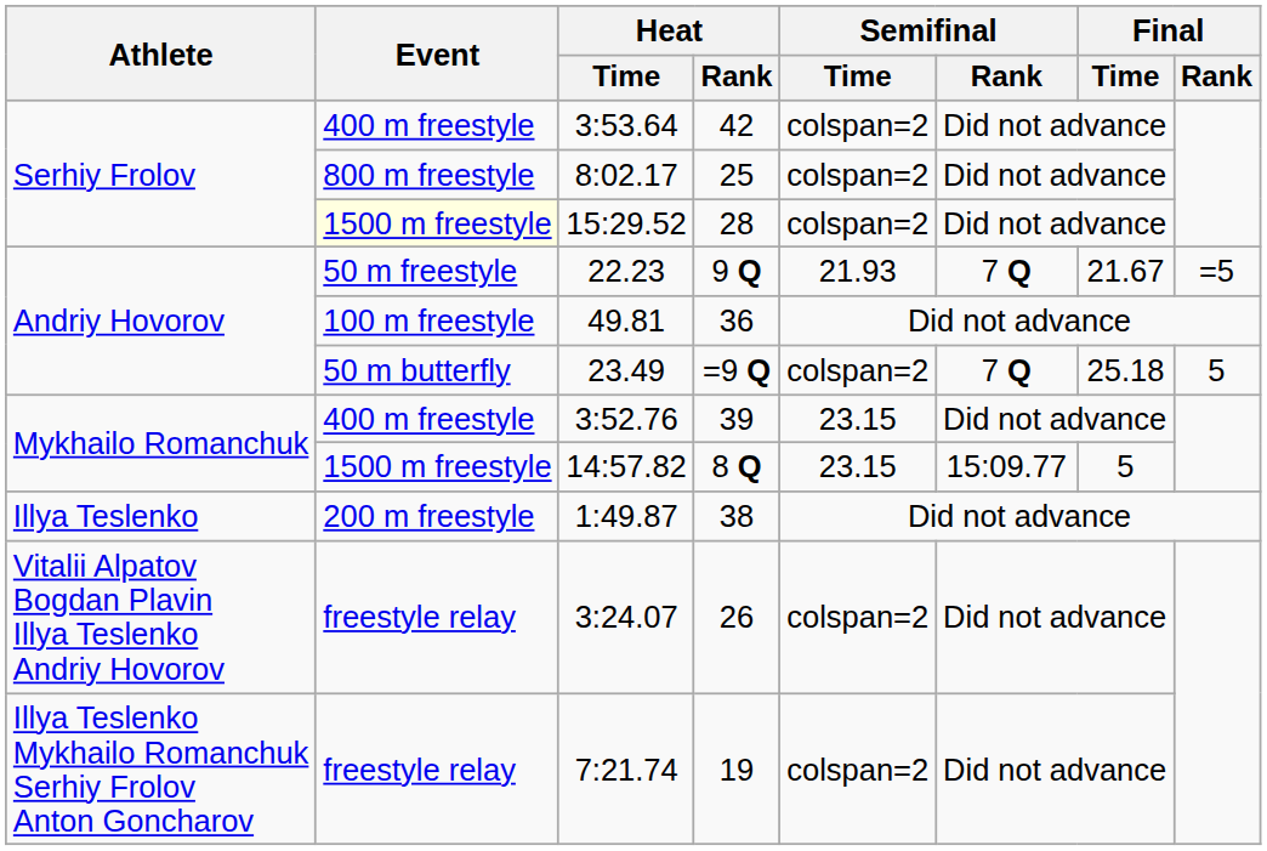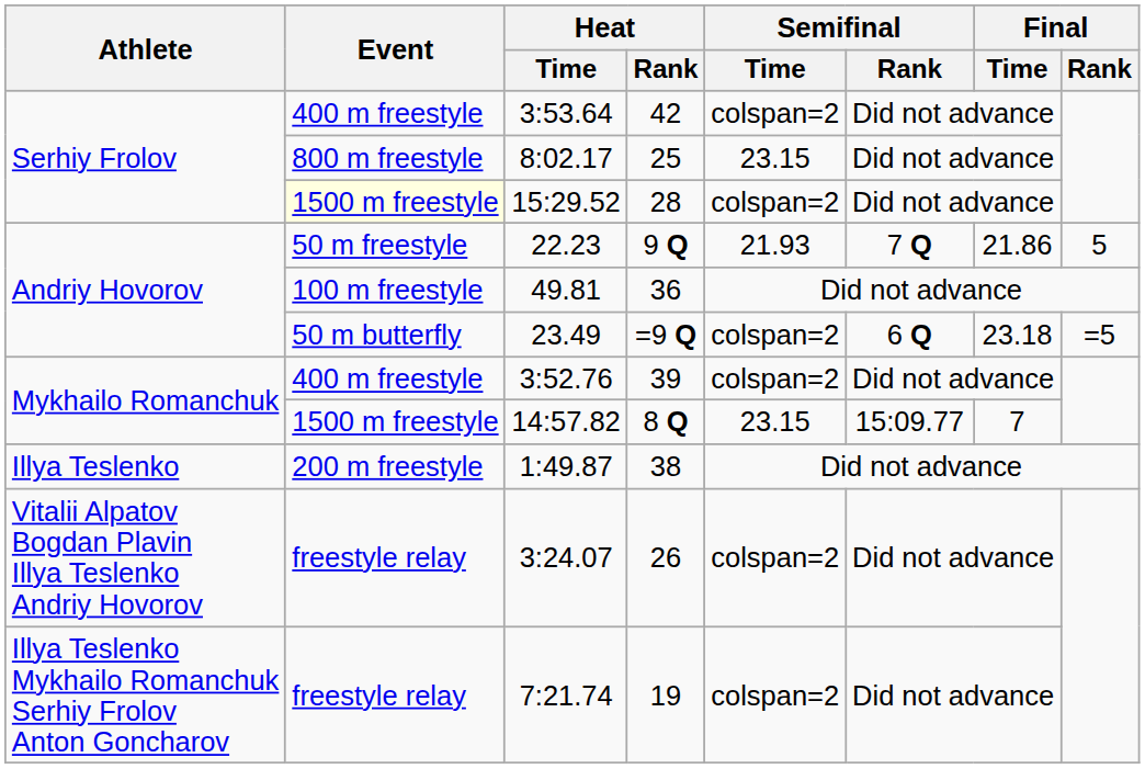8:02.17 | Semifinal / Time: colspan=2 -> 23.15
22.23 | Final / Time: 21.67 -> 21.86
22.23 | Final / Rank: =5 -> 5
23.49 | Semifinal / Rank: 7 Q -> 6 Q
23.49 | Final / Time: 25.18 -> 23.18
23.49 | Final / Rank: 5 -> =5
3:52.76 | Semifinal / Time: 23.15 -> colspan=2
14:57.82 | Final / Time: 5 -> 7
